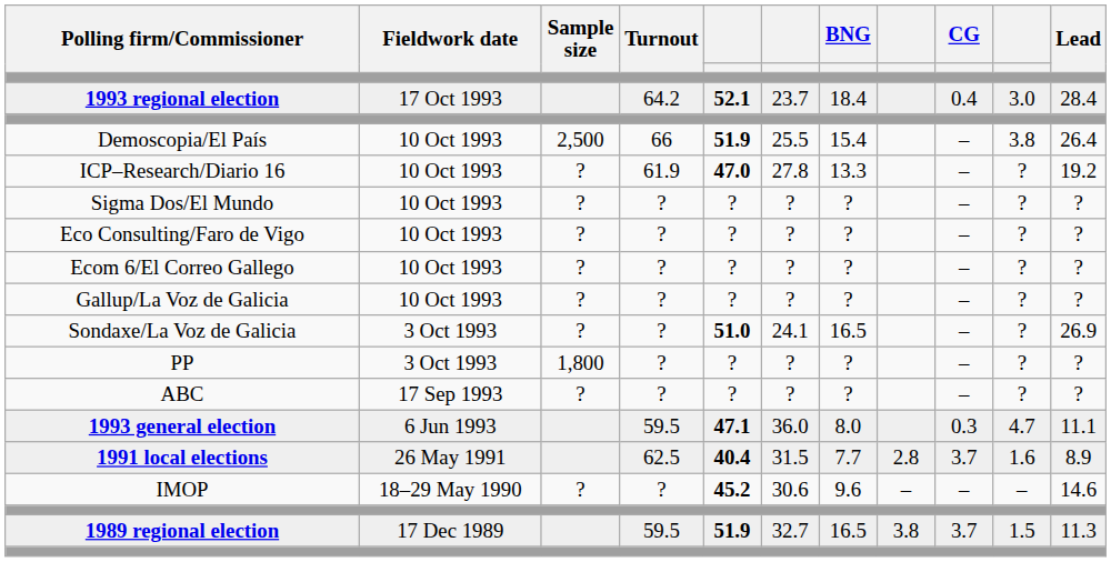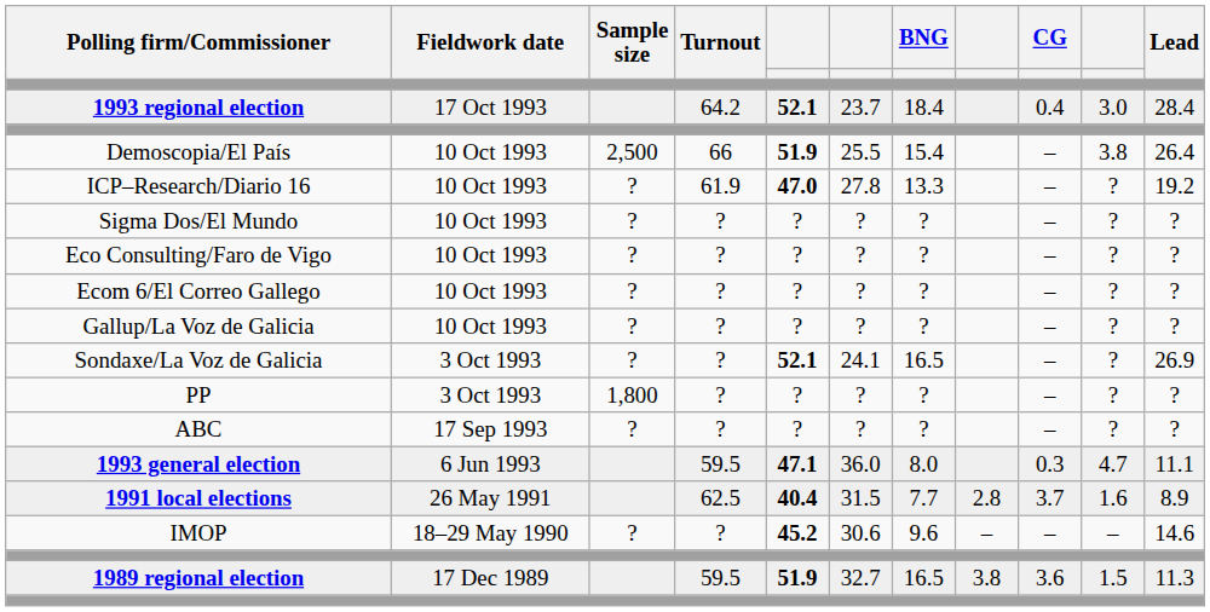Sondaxe/La Voz de Galicia | column 5: 51.0 -> 52.1
1989 regional election | CG: 3.7 -> 3.6
